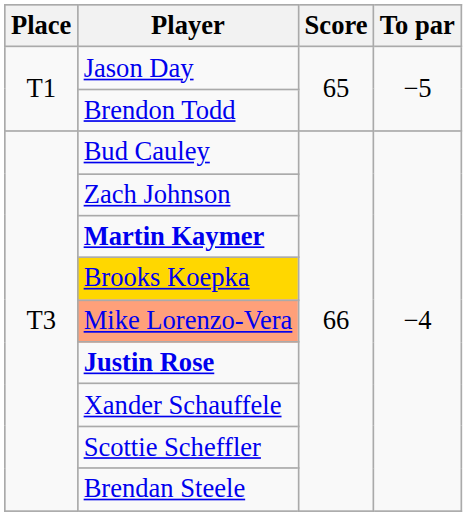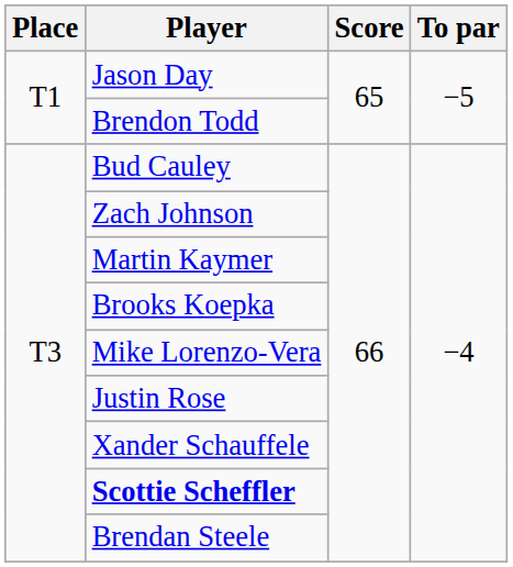Martin Kaymer | Player: bold -> normal
Brooks Koepka | Player: gold background -> no background
Mike Lorenzo-Vera | Player: lightsalmon background -> no background
Justin Rose | Player: bold -> normal
Scottie Scheffler | Player: normal -> bold
